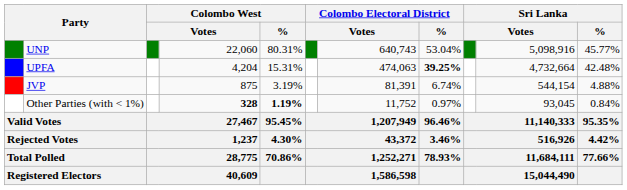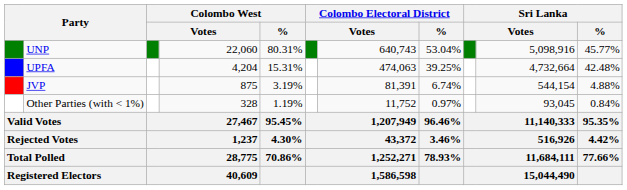UPFA | Colombo Electoral District / %: bold -> normal
Other Parties (with < 1%) | column 4: bold -> normal
Other Parties (with < 1%) | Colombo West / %: bold -> normal
